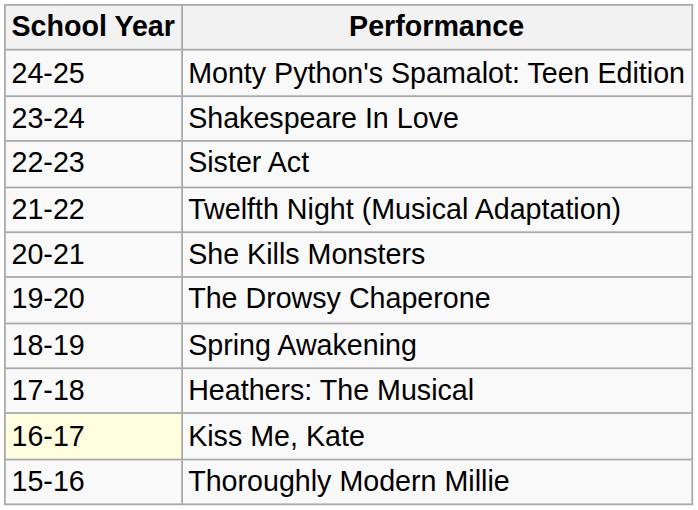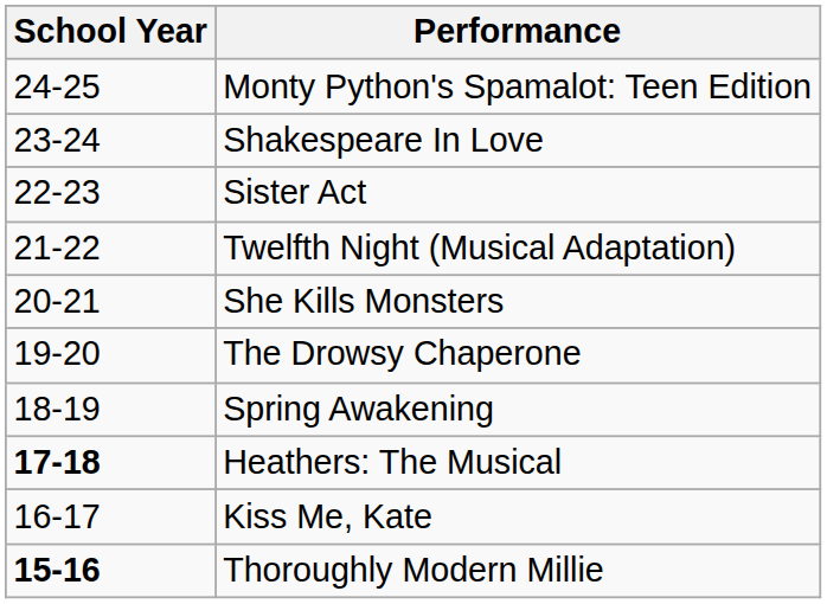Heathers: The Musical | School Year: normal -> bold
Kiss Me, Kate | School Year: lightyellow background -> no background
Thoroughly Modern Millie | School Year: normal -> bold
